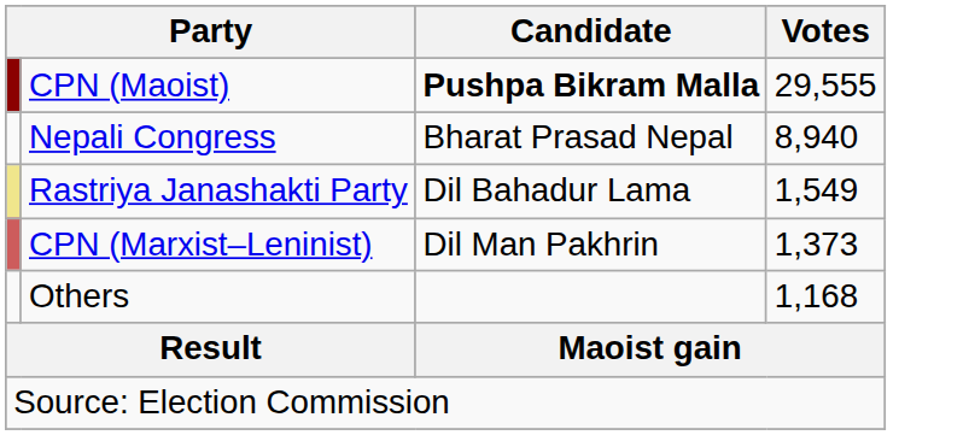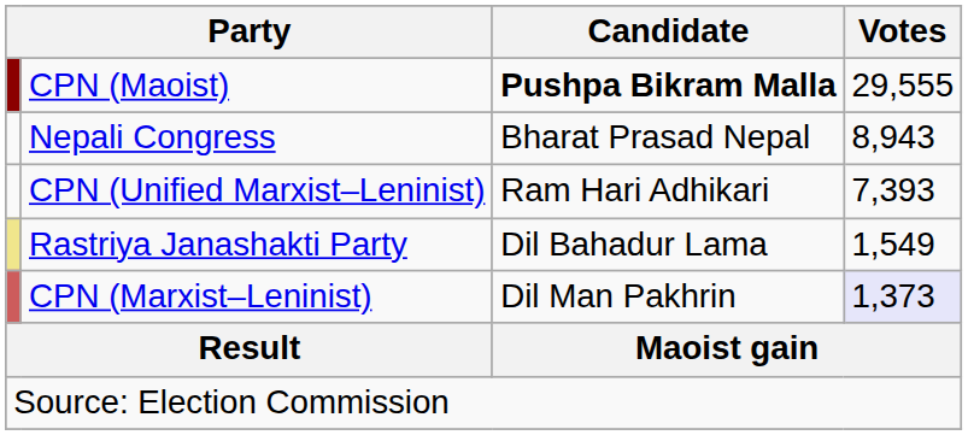Nepali Congress | Votes: 8,940 -> 8,943
+ row: CPN (Unified Marxist–Leninist) | Ram Hari Adhikari | 7,393
CPN (Marxist–Leninist) | Votes: no background -> lavender background
- row: Others | 1,168
